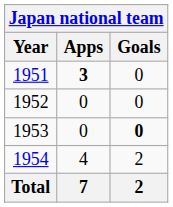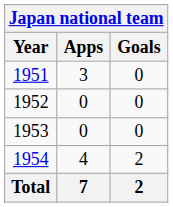1951 | Apps: bold -> normal
1953 | Goals: bold -> normal
